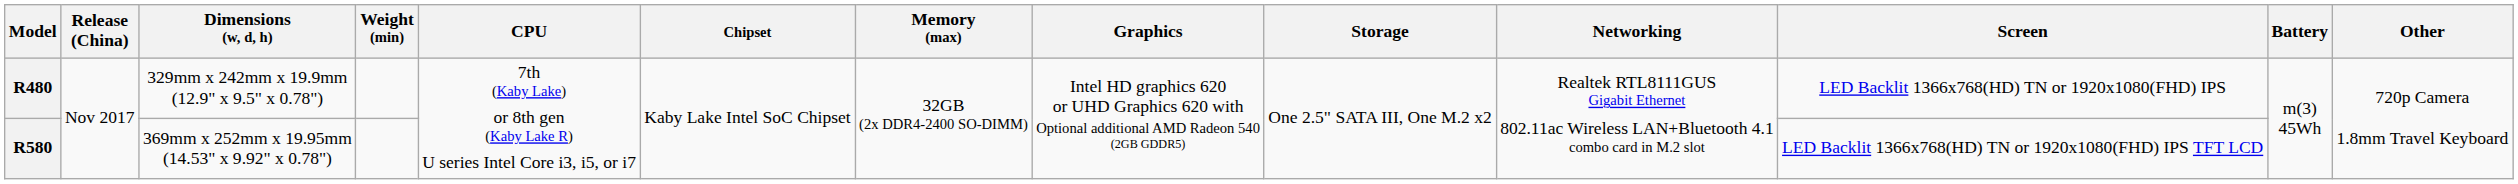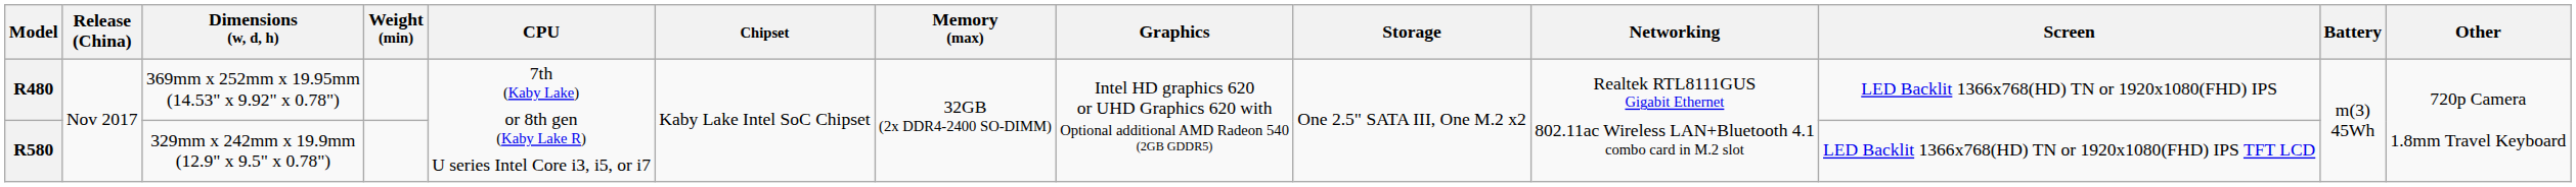R480 | Dimensions (w, d, h): 329mm x 242mm x 19.9mm (12.9" x 9.5" x 0.78") -> 369mm x 252mm x 19.95mm (14.53" x 9.92" x 0.78")
R580 | Dimensions (w, d, h): 369mm x 252mm x 19.95mm (14.53" x 9.92" x 0.78") -> 329mm x 242mm x 19.9mm (12.9" x 9.5" x 0.78")
